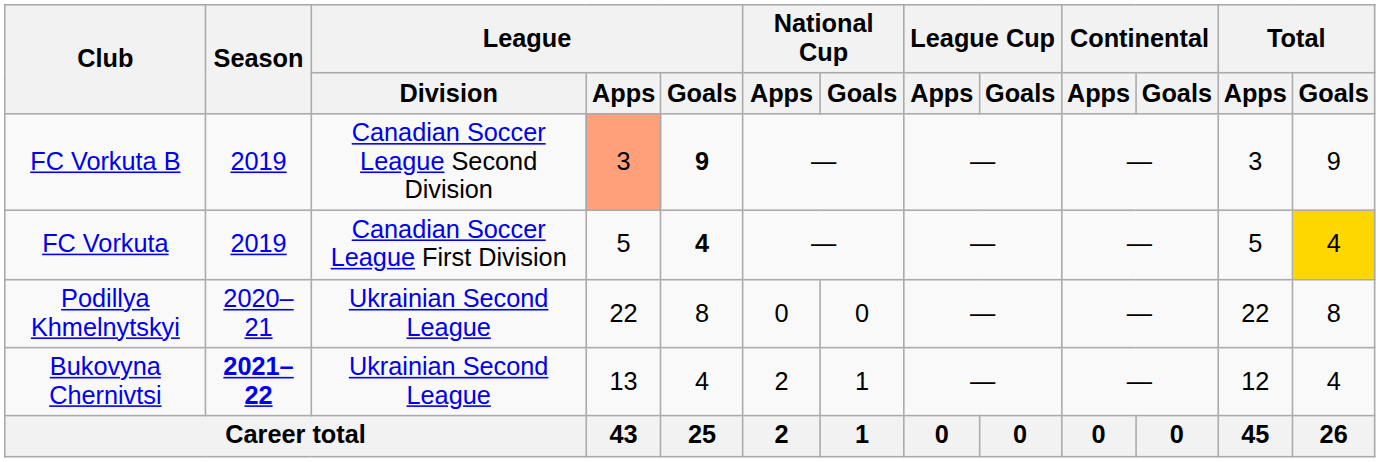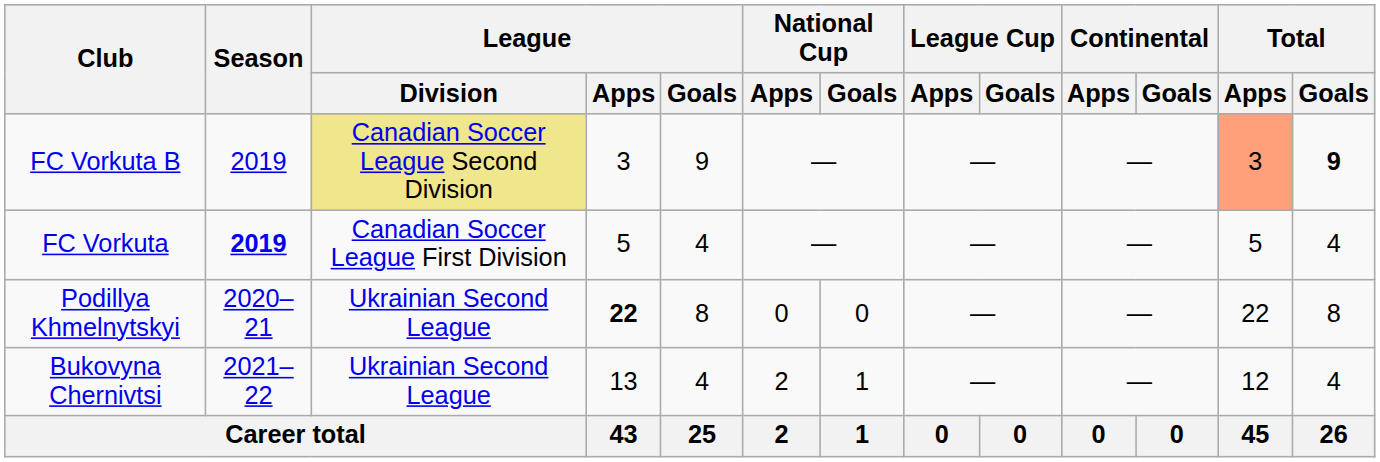FC Vorkuta B | League / Division: no background -> khaki background
FC Vorkuta B | League / Apps: lightsalmon background -> no background
FC Vorkuta B | League / Goals: bold -> normal
FC Vorkuta B | Total / Apps: no background -> lightsalmon background
FC Vorkuta B | Total / Goals: normal -> bold
FC Vorkuta | Season: normal -> bold
FC Vorkuta | League / Goals: bold -> normal
FC Vorkuta | Total / Goals: gold background -> no background
Podillya Khmelnytskyi | League / Apps: normal -> bold
Bukovyna Chernivtsi | Season: bold -> normal
